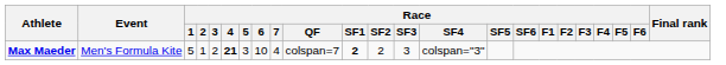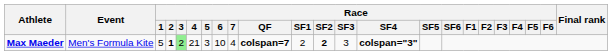Max Maeder | Race / 2: normal -> bold
Max Maeder | Race / 3: no background -> lightgreen background
Max Maeder | Race / 4: bold -> normal
Max Maeder | Race / QF: normal -> bold
Max Maeder | Race / SF1: bold -> normal
Max Maeder | Race / SF2: normal -> bold
Max Maeder | Race / SF4: normal -> bold
